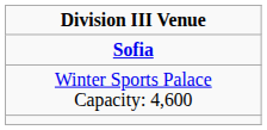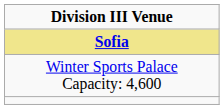row 2 | column 1: no background -> khaki background
